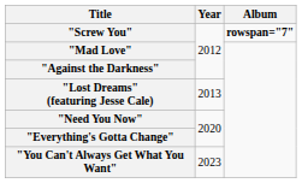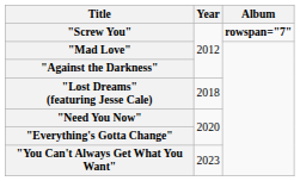"Lost Dreams" (featuring Jesse Cale) | Year: 2013 -> 2018
